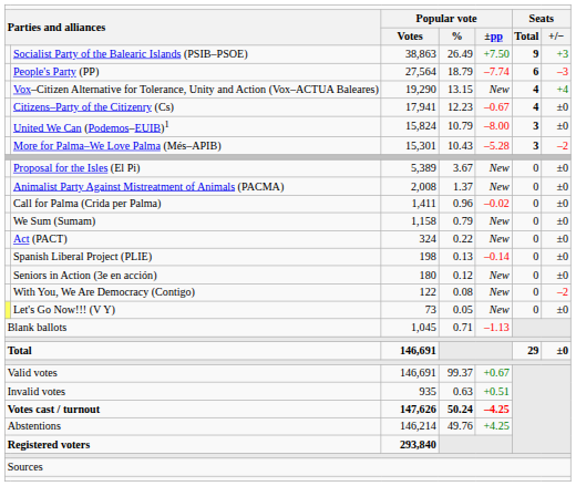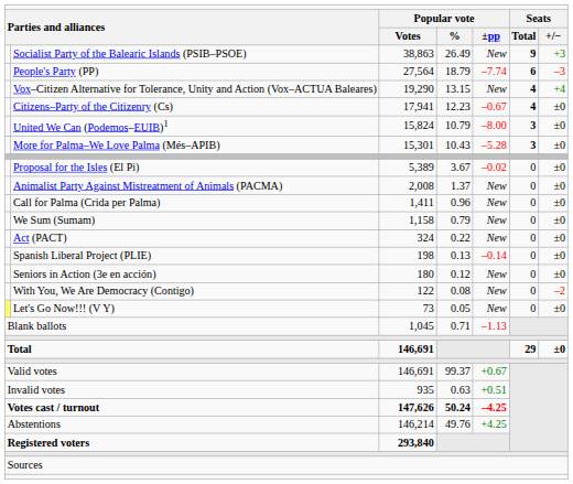Socialist Party of the Balearic Islands (PSIB–PSOE) | column 5: +7.50 -> New
More for Palma–We Love Palma (Més–APIB) | column 7: –2 -> ±0
Proposal for the Isles (El Pi) | column 5: New -> –0.02
Call for Palma (Crida per Palma) | column 5: –0.02 -> New
